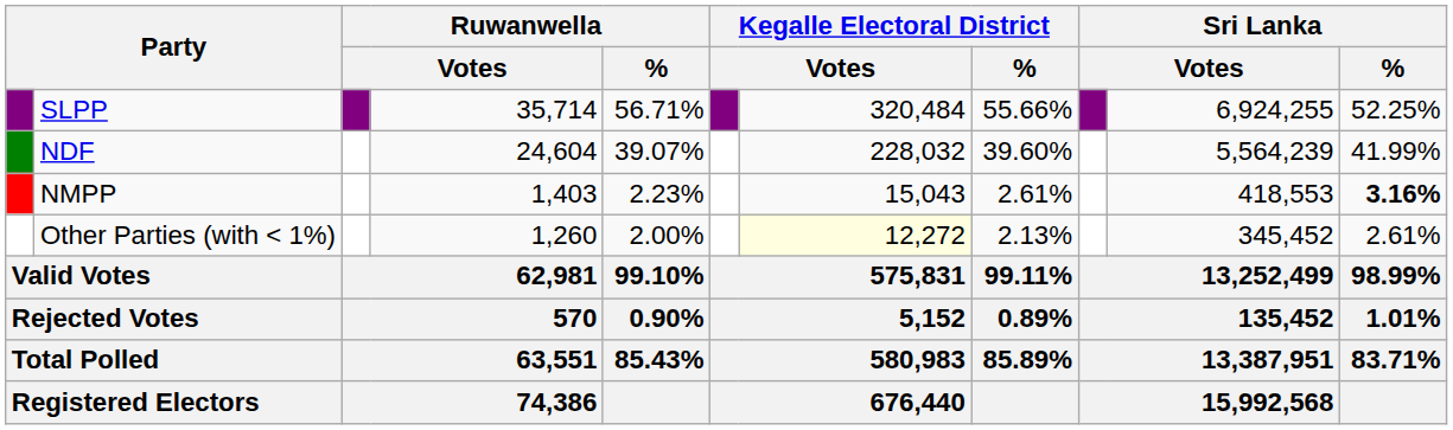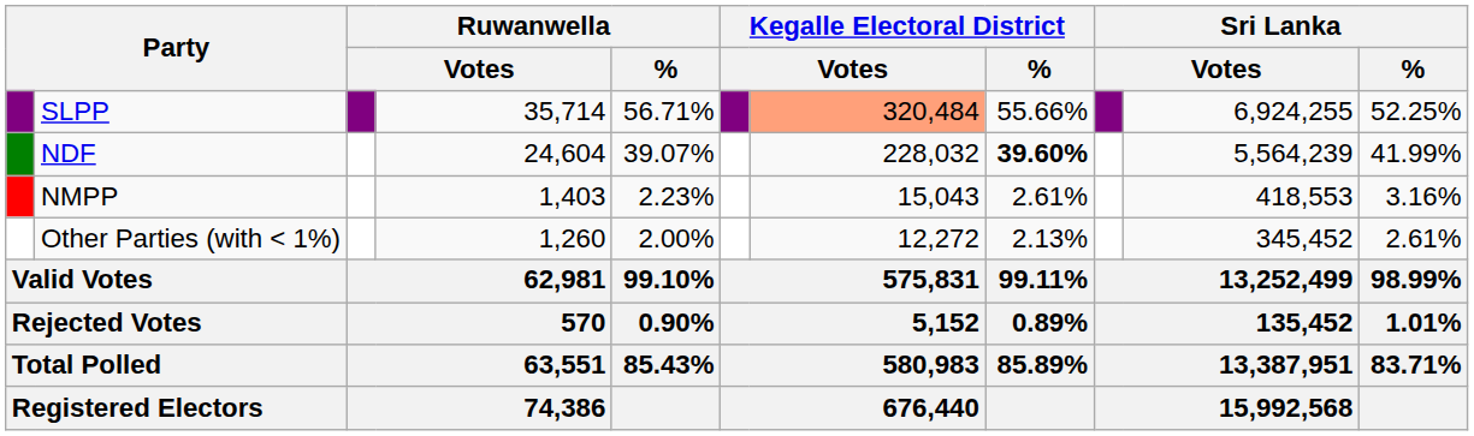SLPP | column 7: no background -> lightsalmon background
NDF | Kegalle Electoral District / %: normal -> bold
NMPP | Sri Lanka / %: bold -> normal
Other Parties (with < 1%) | column 7: lightyellow background -> no background
